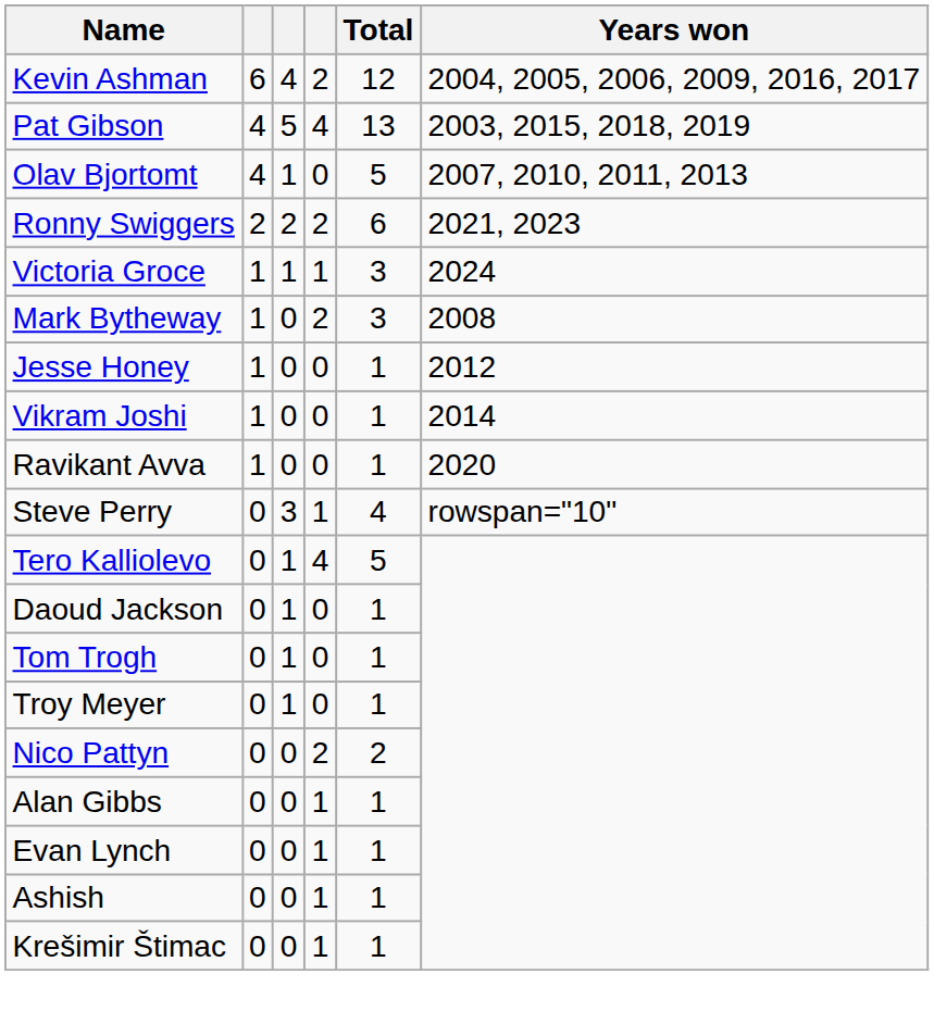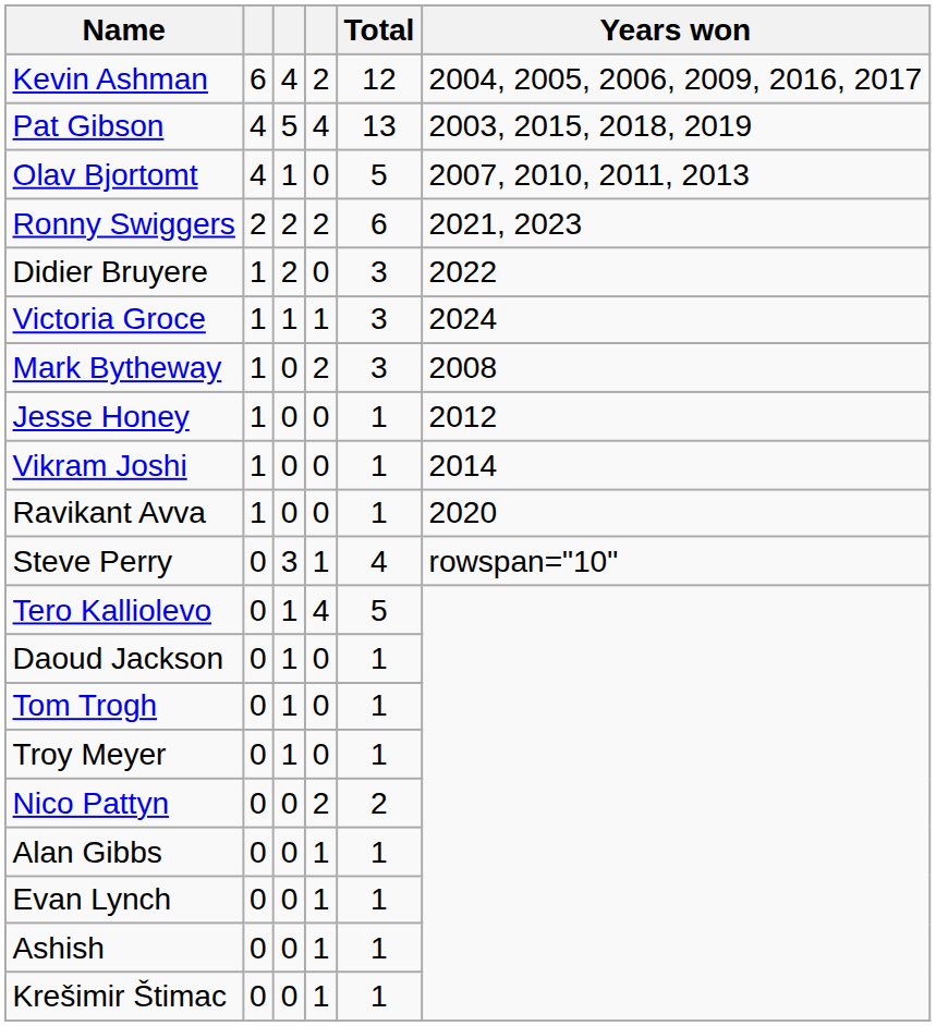+ row: Didier Bruyere | 1 | 2 | 0 | 3 | 2022
